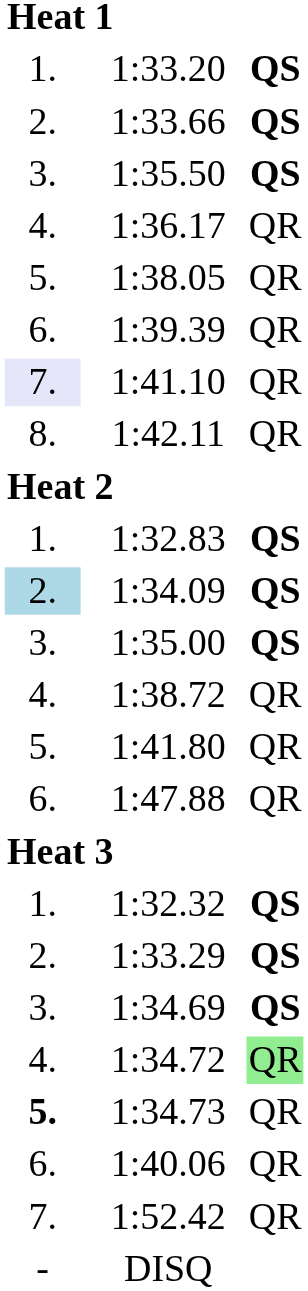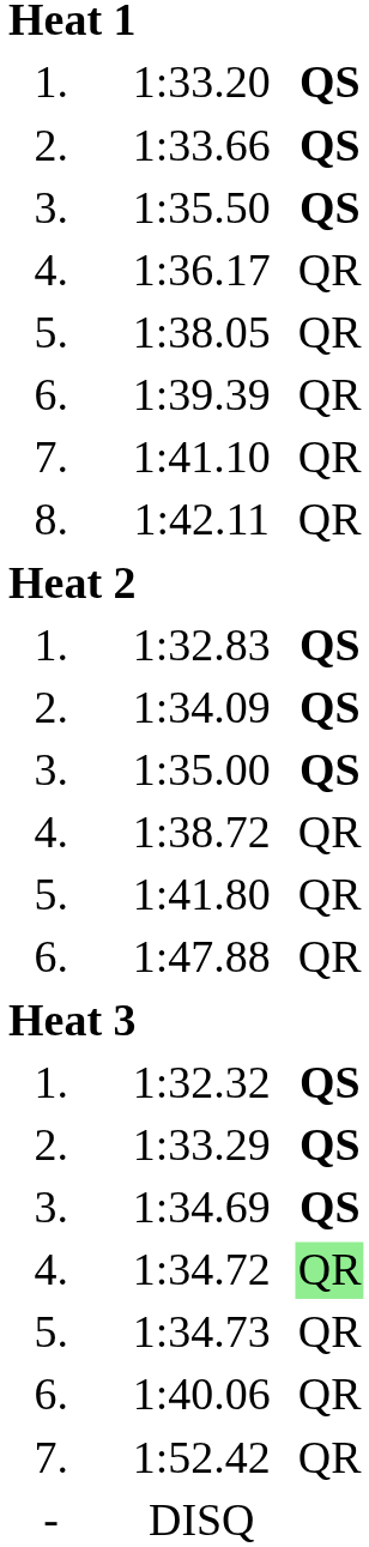1:41.10 | column 1: lavender background -> no background
1:34.09 | column 1: lightblue background -> no background
1:34.73 | column 1: bold -> normal
